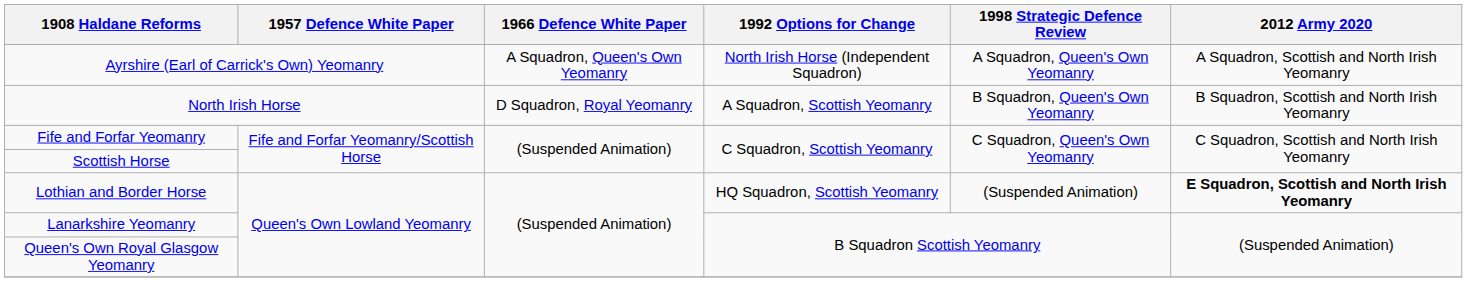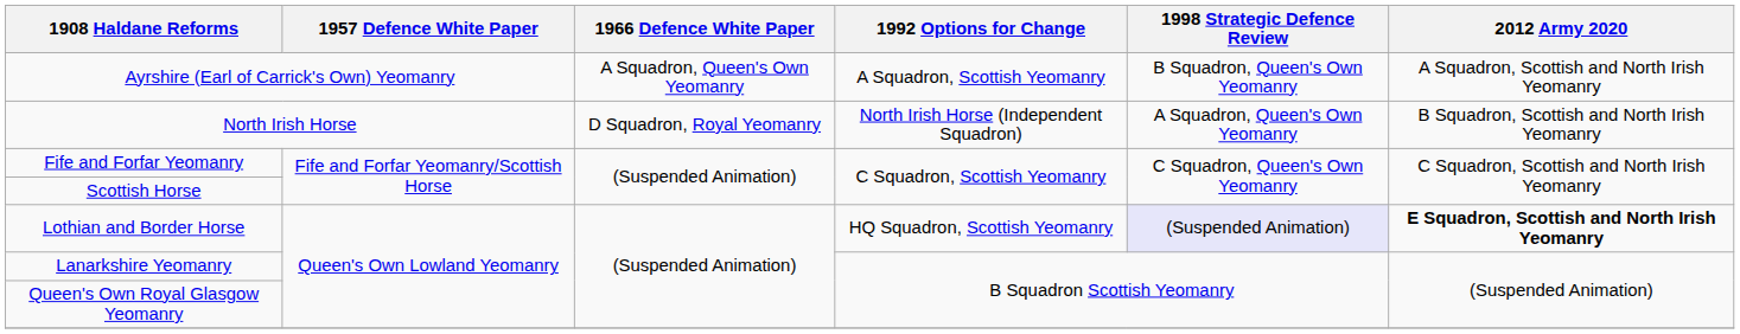Ayrshire (Earl of Carrick's Own) Yeomanry | 1992 Options for Change: North Irish Horse (Independent Squadron) -> A Squadron, Scottish Yeomanry
Ayrshire (Earl of Carrick's Own) Yeomanry | 1998 Strategic Defence Review: A Squadron, Queen's Own Yeomanry -> B Squadron, Queen's Own Yeomanry
North Irish Horse | 1992 Options for Change: A Squadron, Scottish Yeomanry -> North Irish Horse (Independent Squadron)
North Irish Horse | 1998 Strategic Defence Review: B Squadron, Queen's Own Yeomanry -> A Squadron, Queen's Own Yeomanry
Lothian and Border Horse | 1998 Strategic Defence Review: no background -> lavender background
